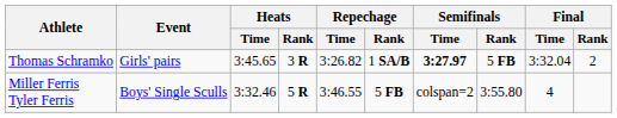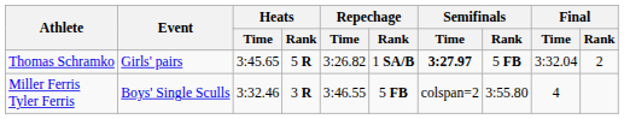Thomas Schramko | Heats / Rank: 3 R -> 5 R
Miller Ferris Tyler Ferris | Heats / Rank: 5 R -> 3 R
